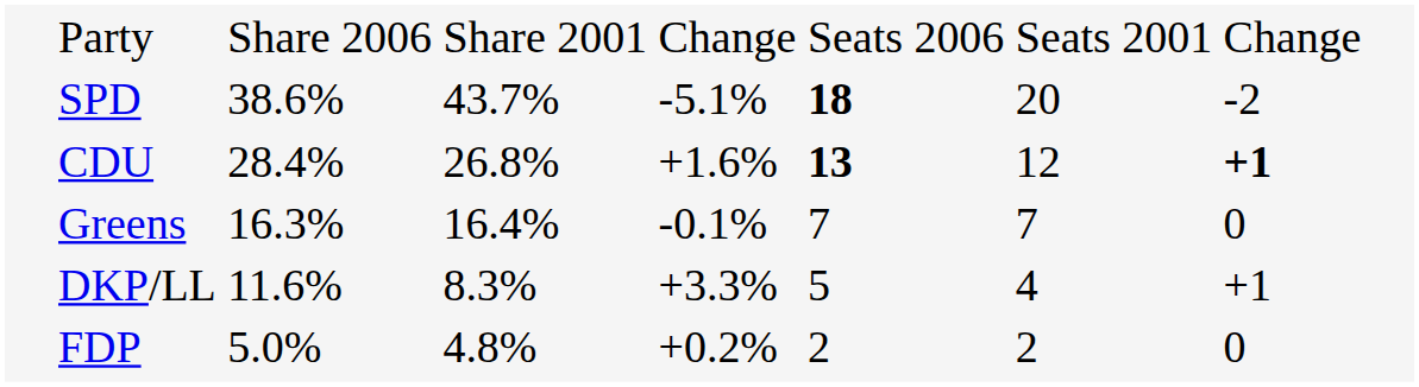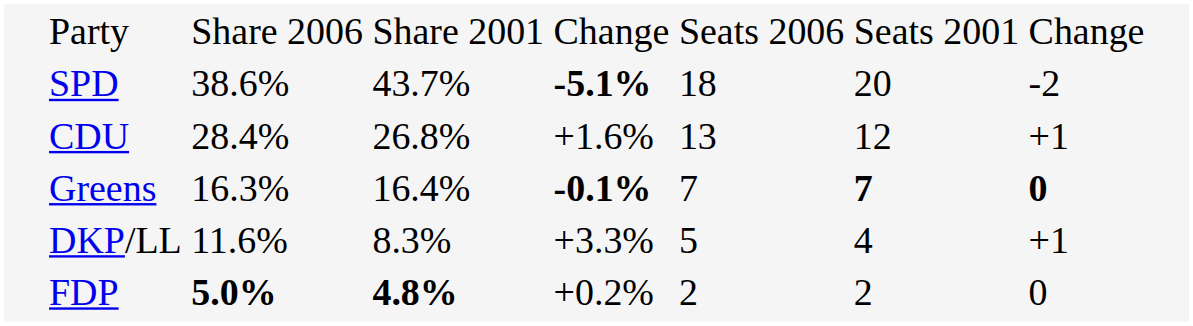SPD | column 4: normal -> bold
SPD | column 5: bold -> normal
CDU | column 5: bold -> normal
CDU | column 7: bold -> normal
Greens | column 4: normal -> bold
Greens | column 6: normal -> bold
Greens | column 7: normal -> bold
FDP | column 2: normal -> bold
FDP | column 3: normal -> bold
